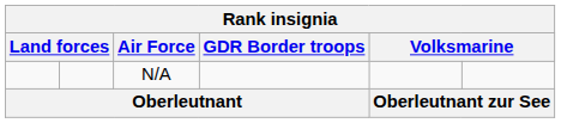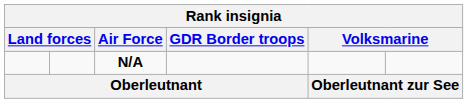N/A | Air Force: normal -> bold
